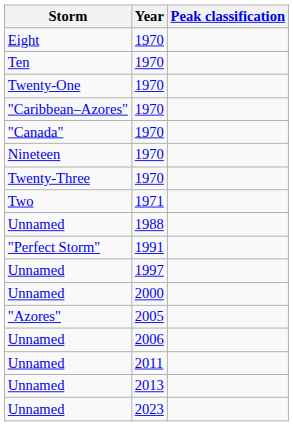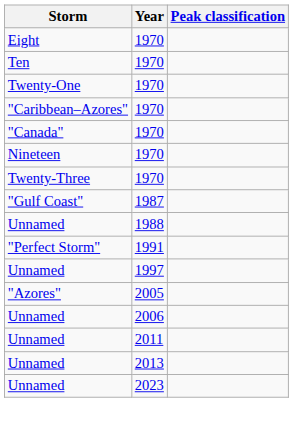- row: Two | 1971
+ row: "Gulf Coast" | 1987
- row: Unnamed | 2000
